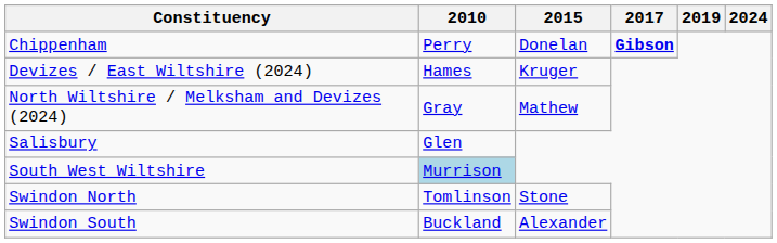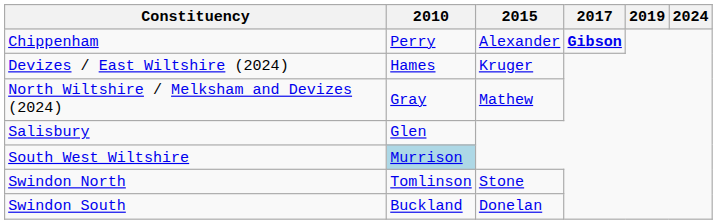Chippenham | 2015: Donelan -> Alexander
Swindon South | 2015: Alexander -> Donelan
